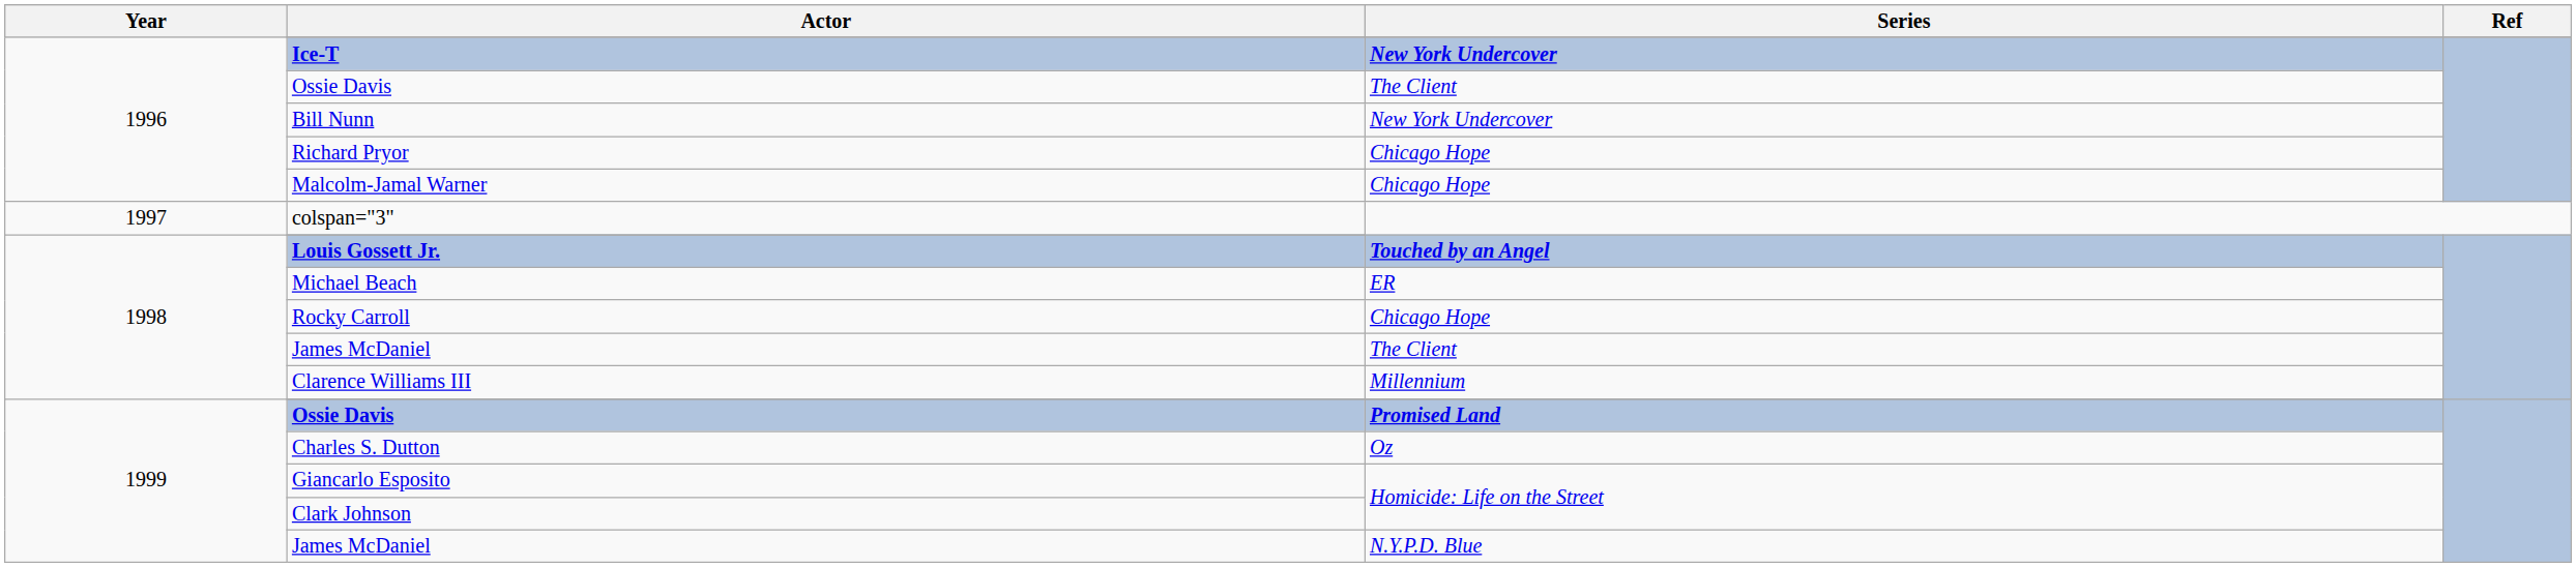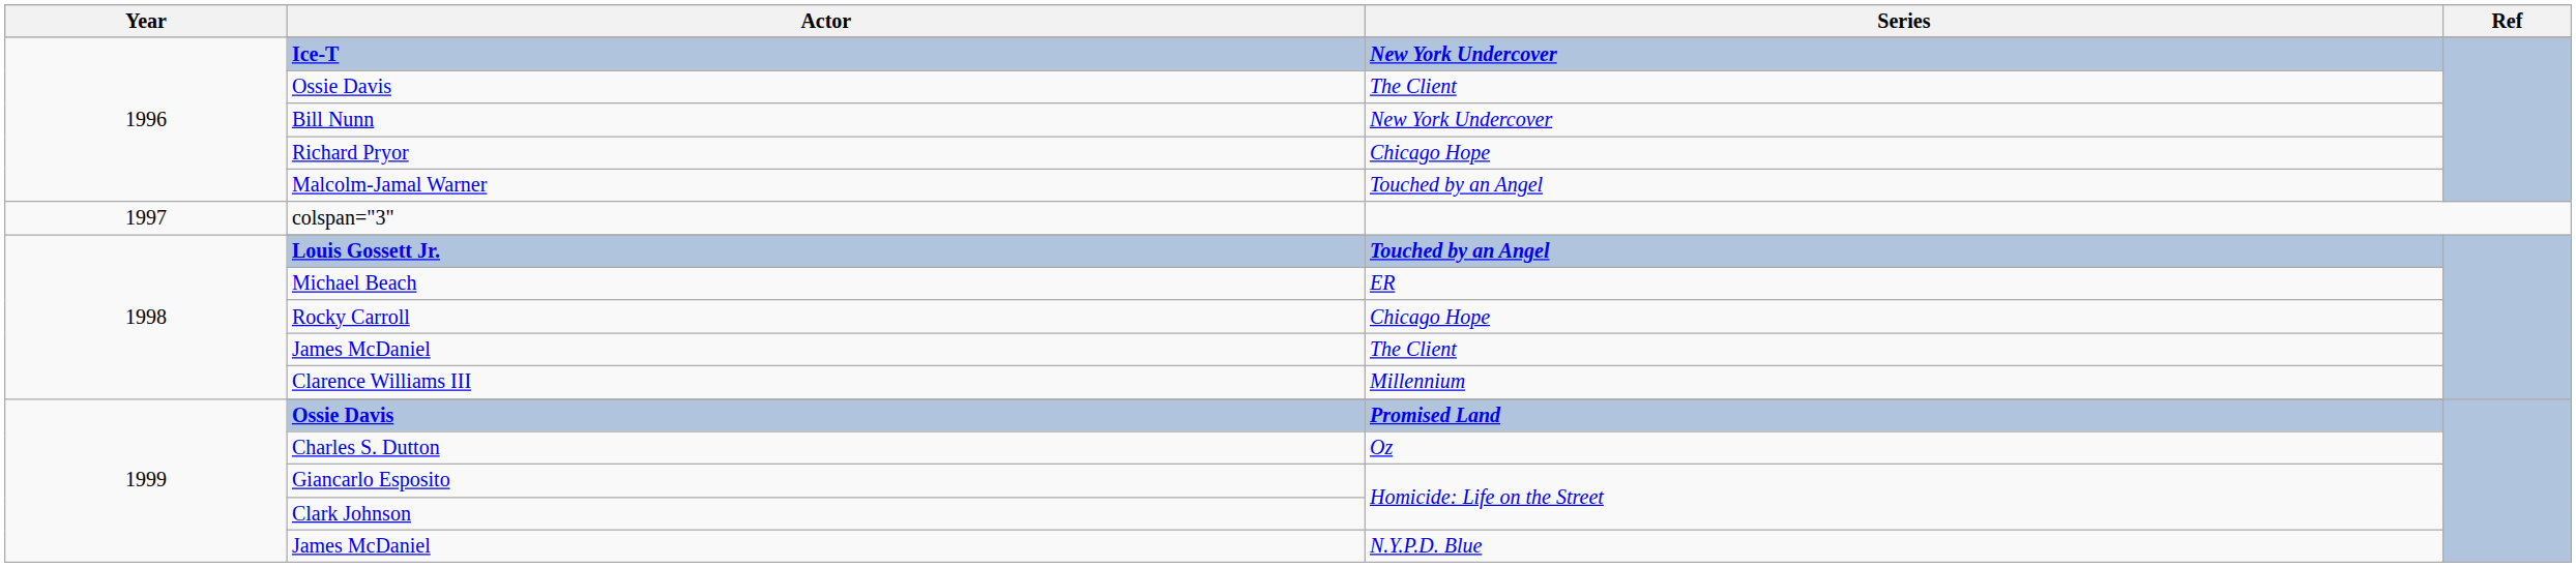Malcolm-Jamal Warner | Series: Chicago Hope -> Touched by an Angel
